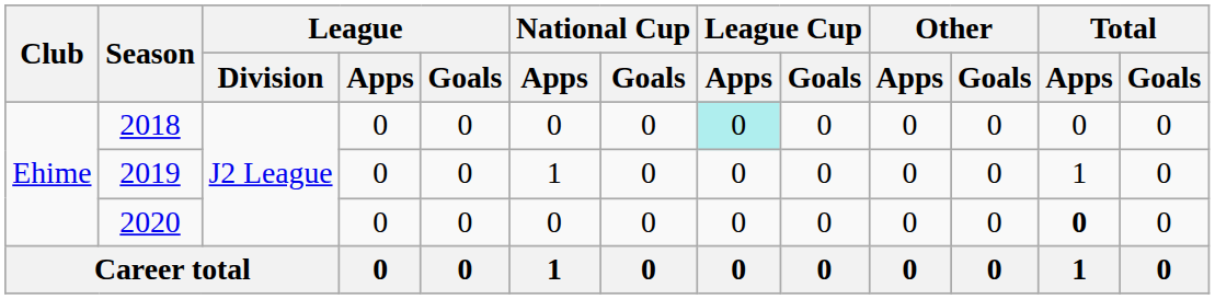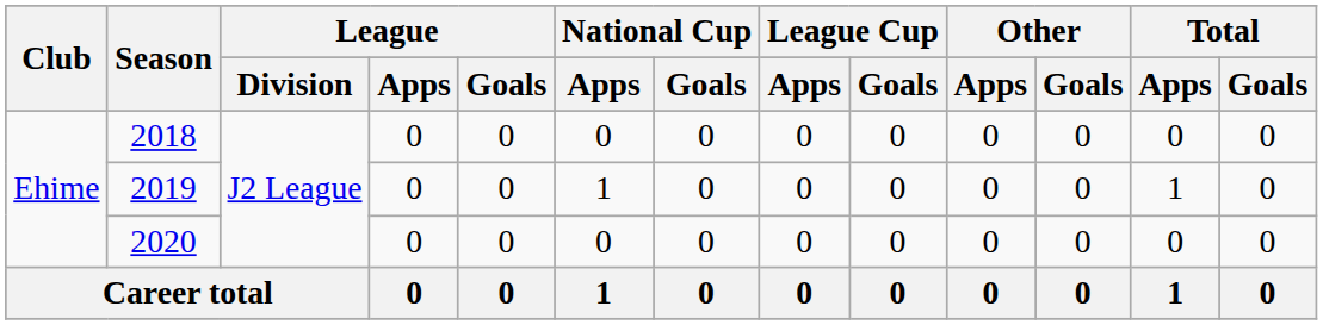2018 | League Cup / Apps: paleturquoise background -> no background
2020 | Total / Apps: bold -> normal
